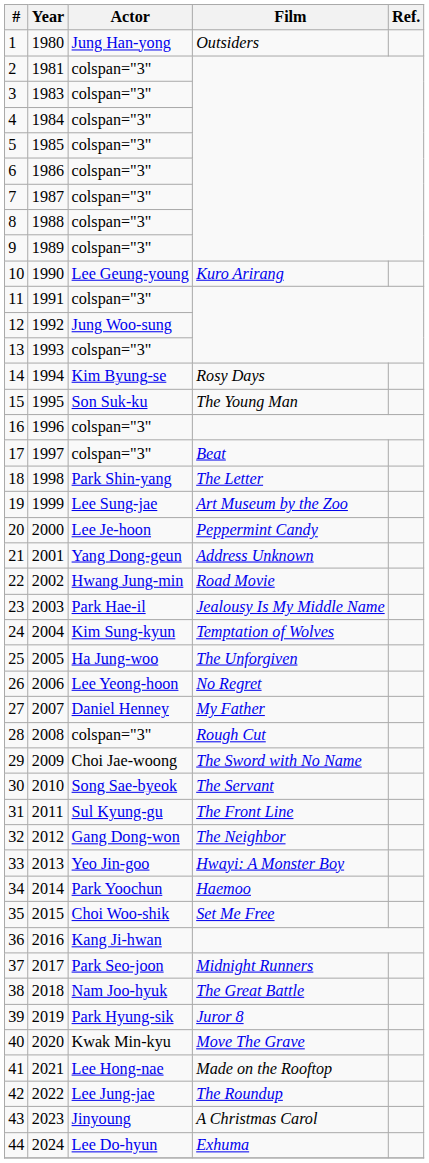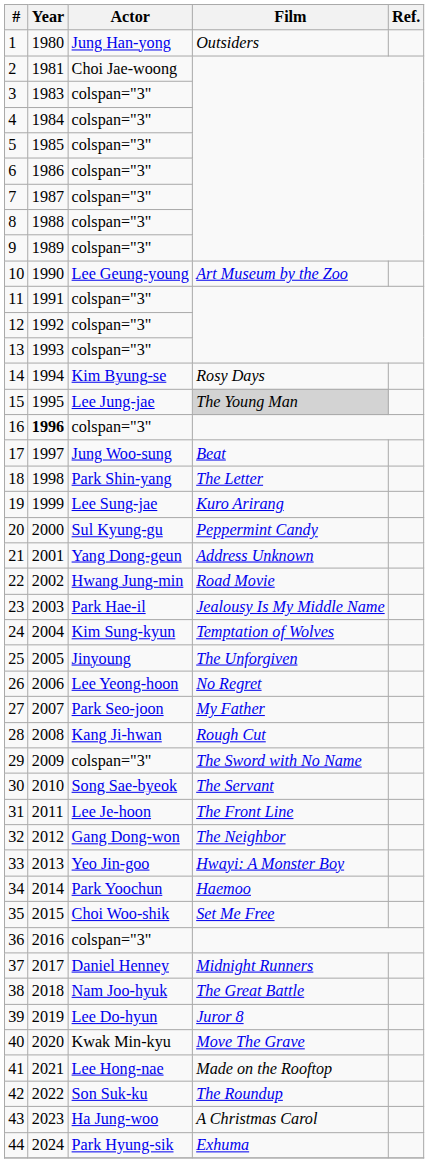2 | Actor: colspan="3" -> Choi Jae-woong
10 | Film: Kuro Arirang -> Art Museum by the Zoo
12 | Actor: Jung Woo-sung -> colspan="3"
15 | Actor: Son Suk-ku -> Lee Jung-jae
15 | Film: no background -> lightgrey background
16 | Year: normal -> bold
17 | Actor: colspan="3" -> Jung Woo-sung
19 | Film: Art Museum by the Zoo -> Kuro Arirang
20 | Actor: Lee Je-hoon -> Sul Kyung-gu
25 | Actor: Ha Jung-woo -> Jinyoung
27 | Actor: Daniel Henney -> Park Seo-joon
28 | Actor: colspan="3" -> Kang Ji-hwan
29 | Actor: Choi Jae-woong -> colspan="3"
31 | Actor: Sul Kyung-gu -> Lee Je-hoon
36 | Actor: Kang Ji-hwan -> colspan="3"
37 | Actor: Park Seo-joon -> Daniel Henney
39 | Actor: Park Hyung-sik -> Lee Do-hyun
42 | Actor: Lee Jung-jae -> Son Suk-ku
43 | Actor: Jinyoung -> Ha Jung-woo
44 | Actor: Lee Do-hyun -> Park Hyung-sik
